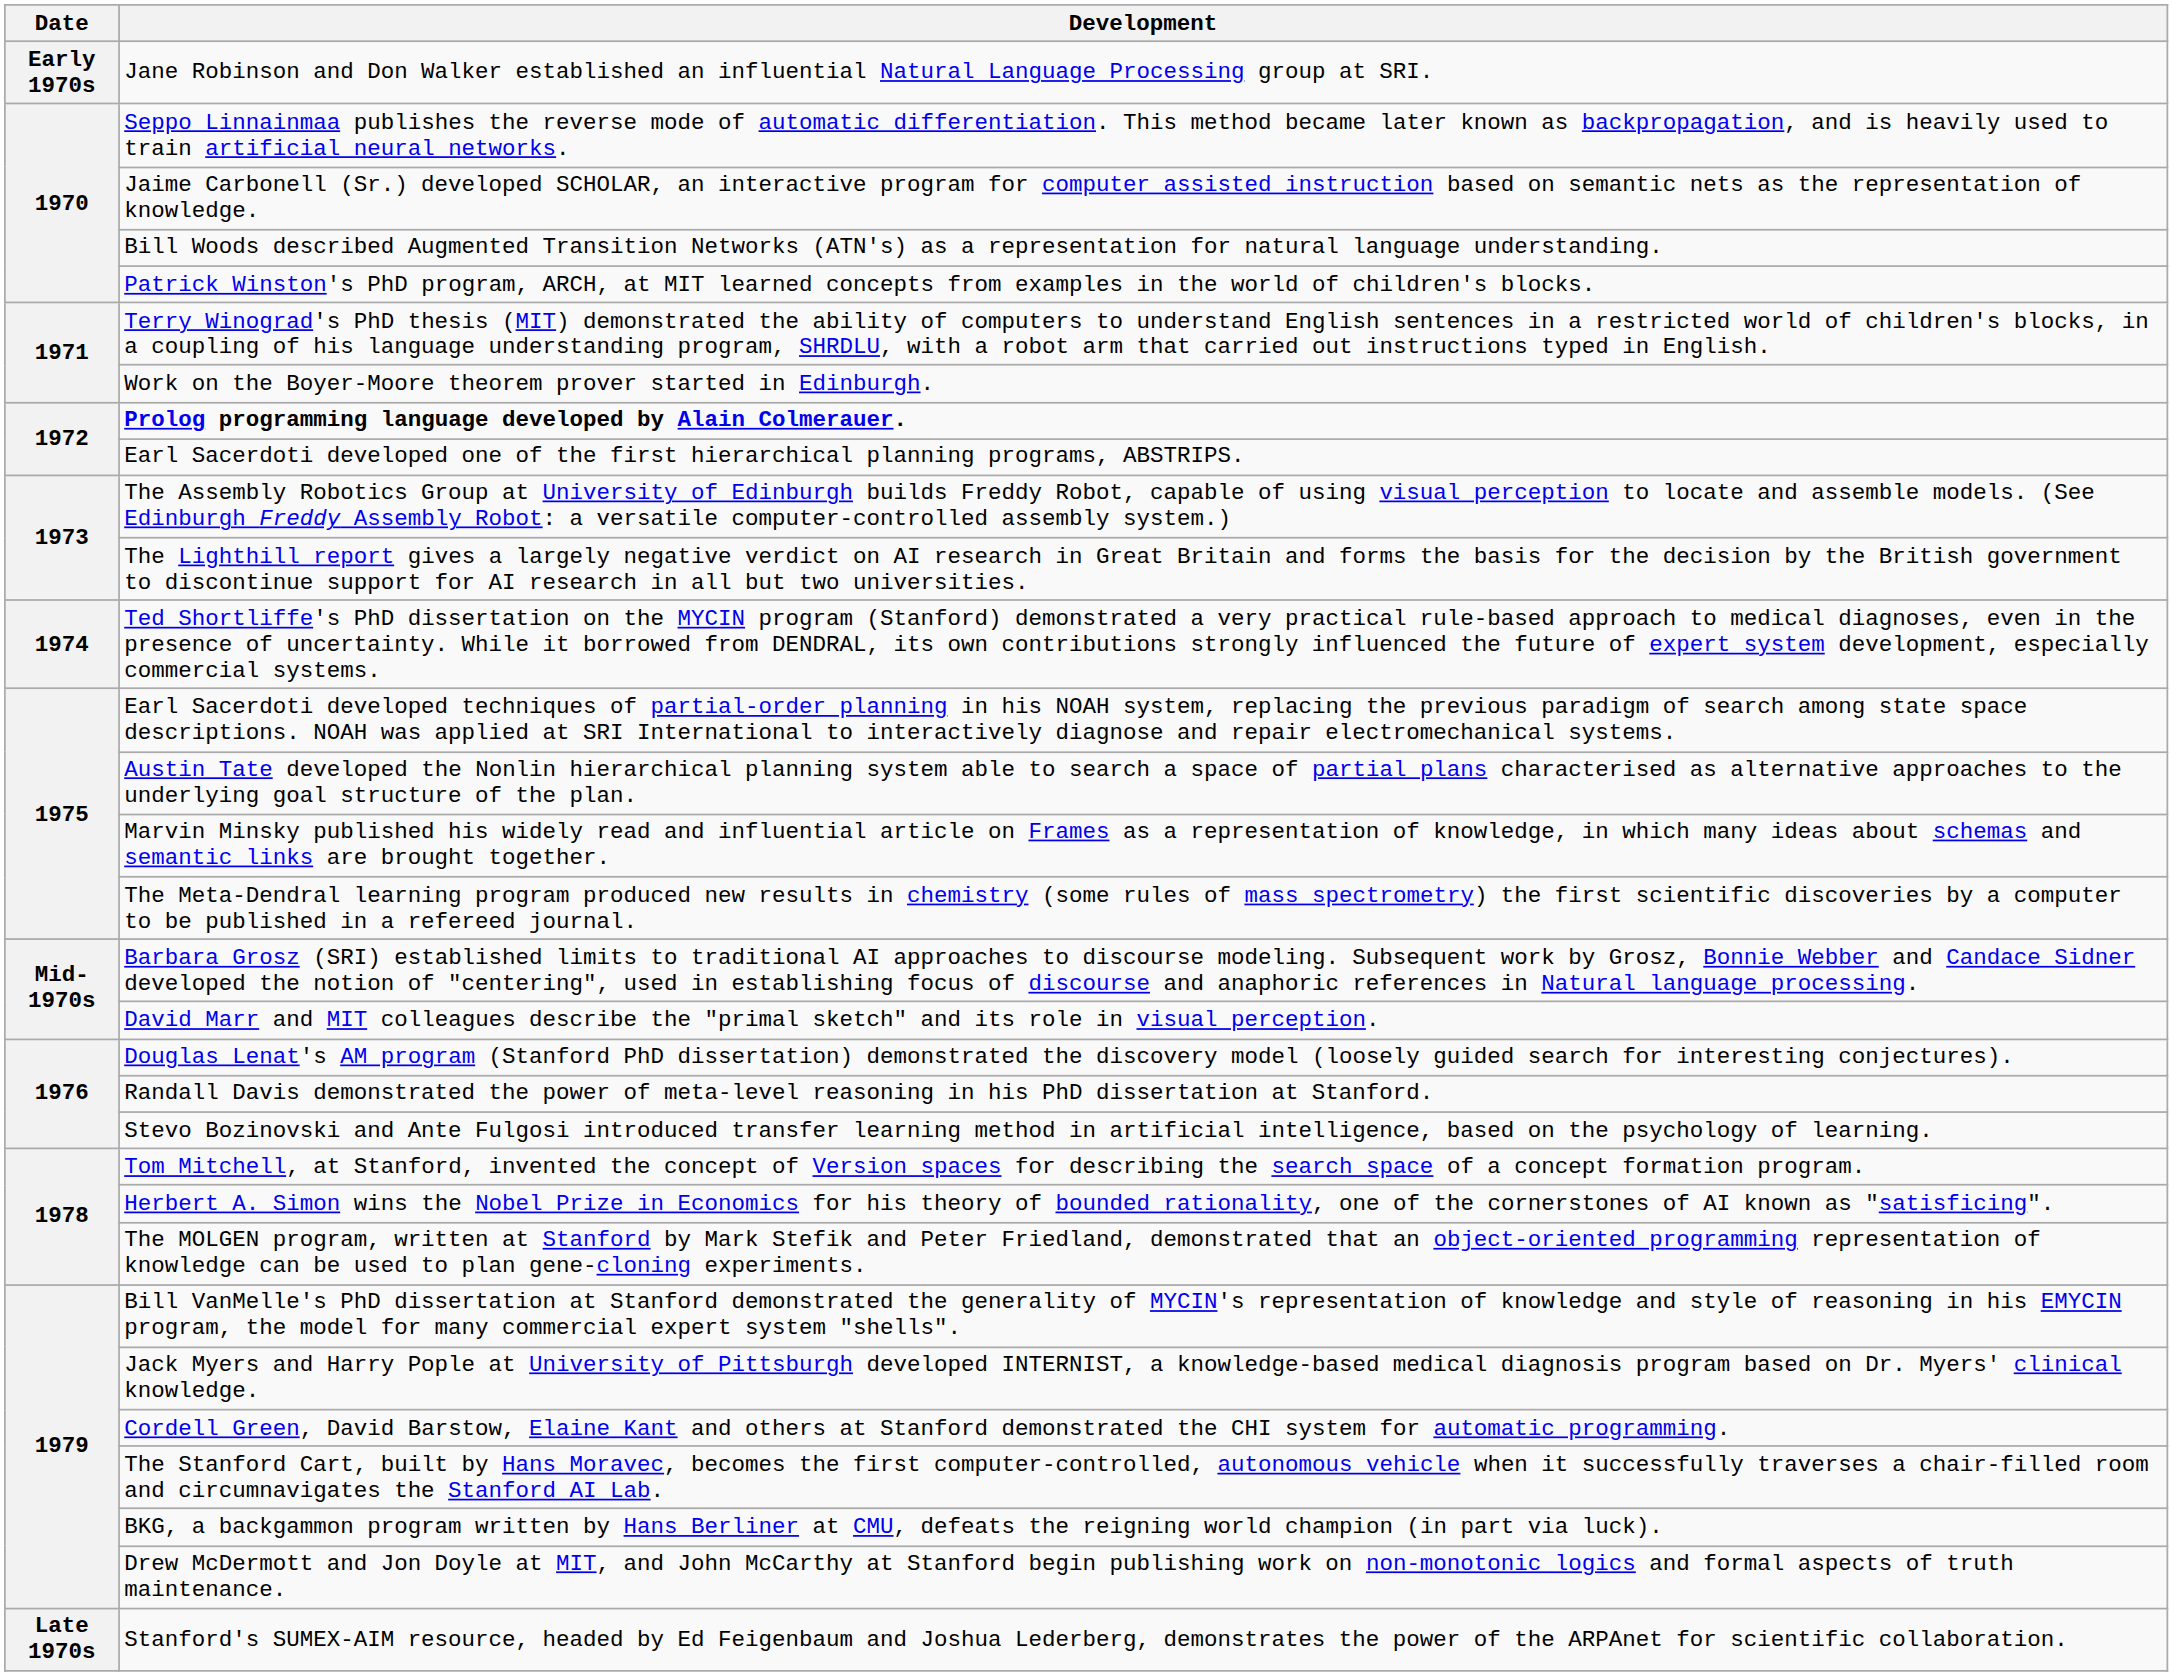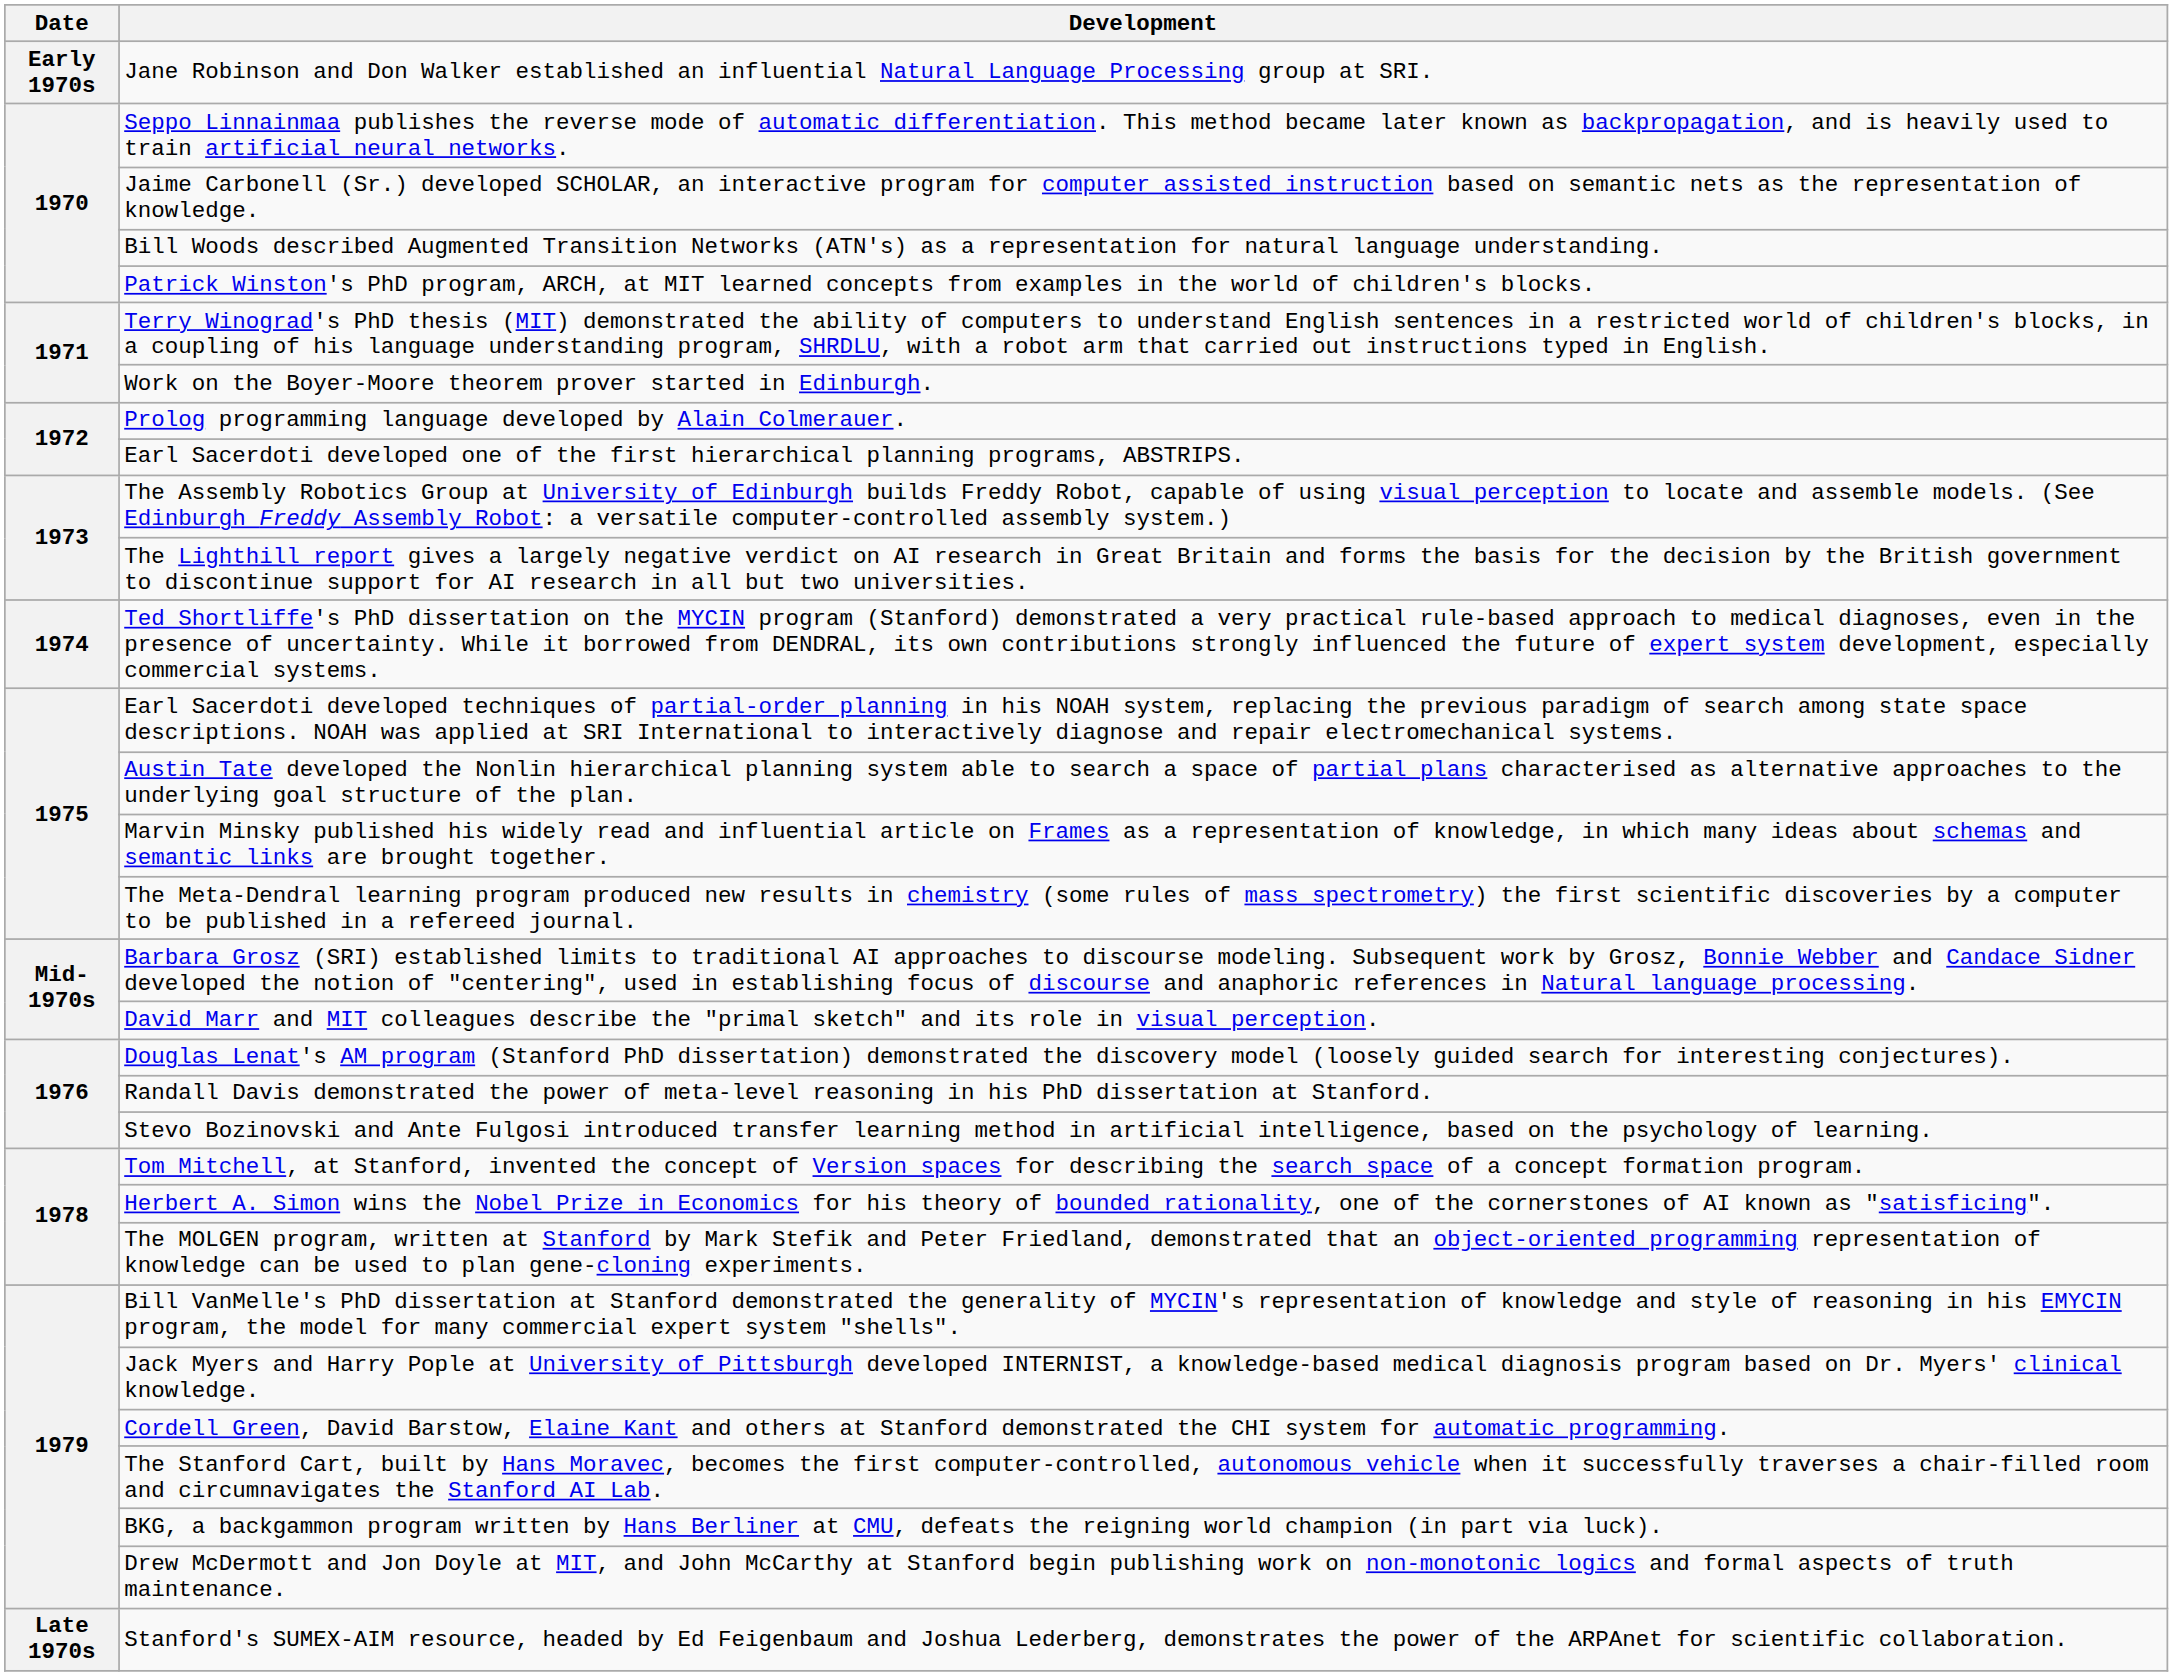Prolog programming language developed by Alain Colmerauer. | Development: bold -> normal
